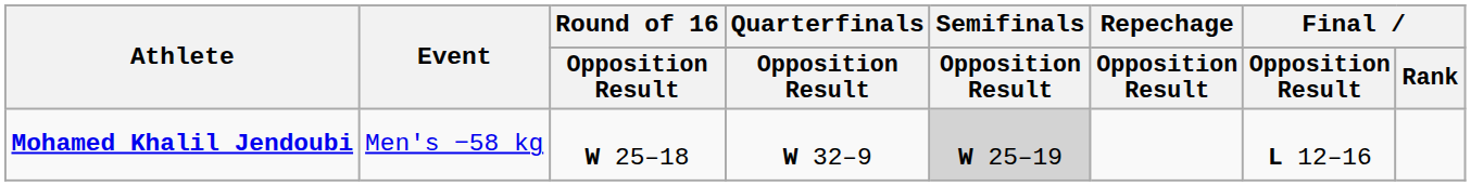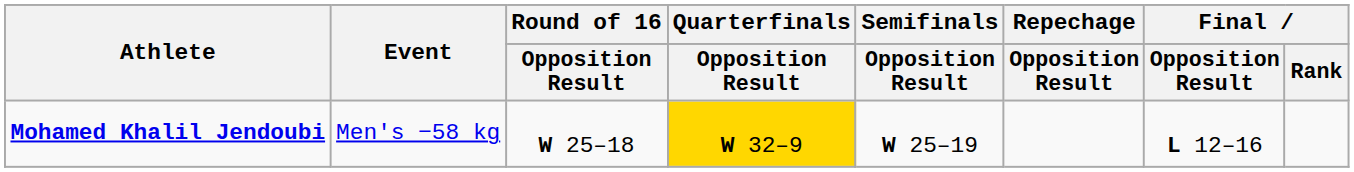Mohamed Khalil Jendoubi | Quarterfinals / Opposition Result: no background -> gold background
Mohamed Khalil Jendoubi | Semifinals / Opposition Result: lightgrey background -> no background
